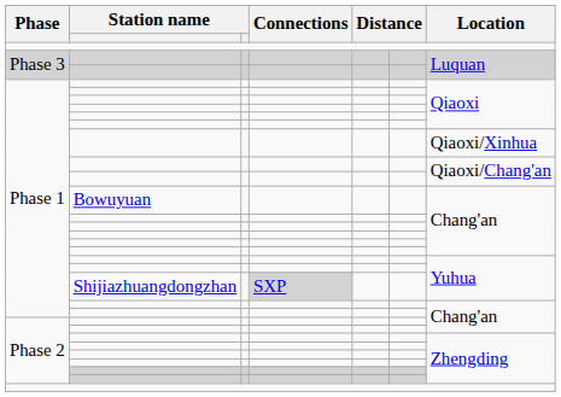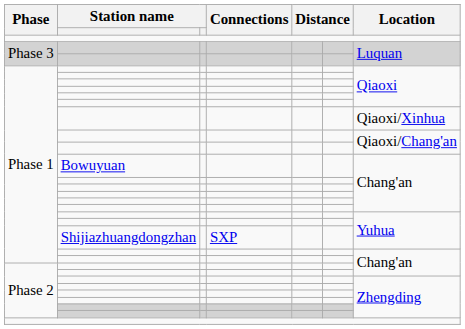Phase 1 / Shijiazhuangdongzhan | Connections: lightgrey background -> no background
